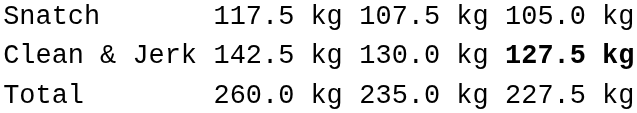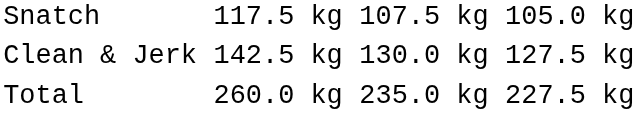Clean & Jerk | column 4: bold -> normal
